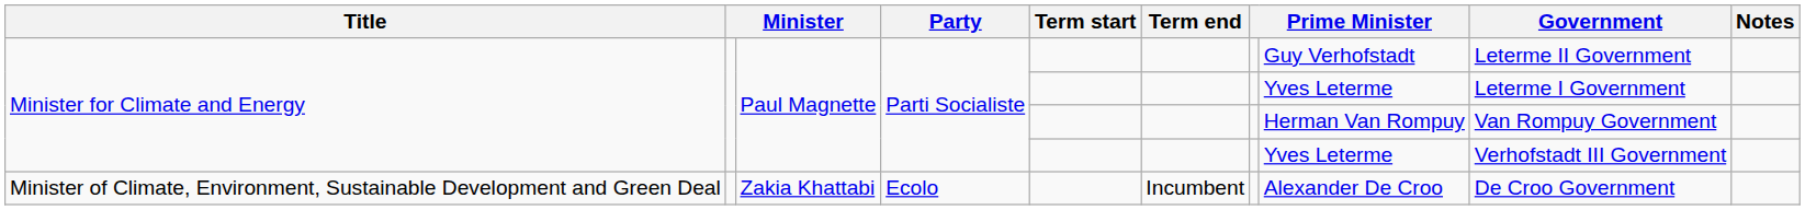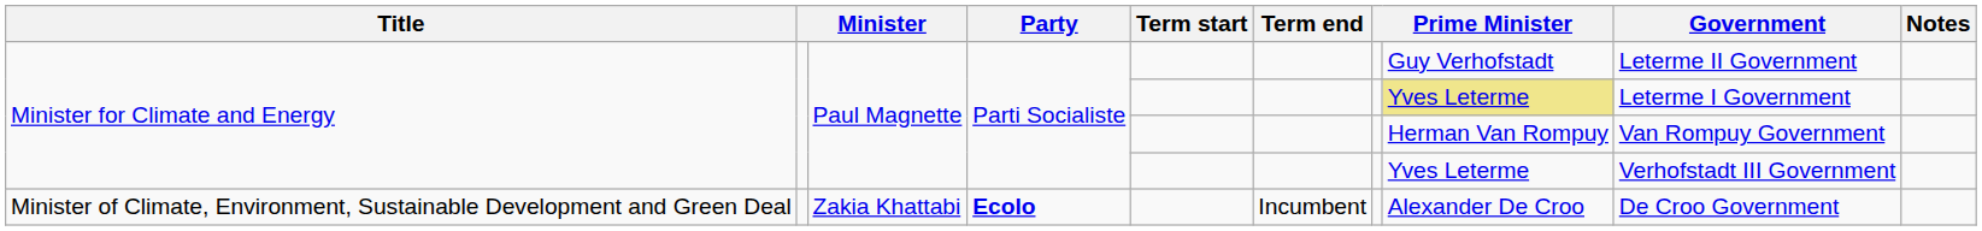row 3 | column 8: no background -> khaki background
row 6 | Party: normal -> bold
